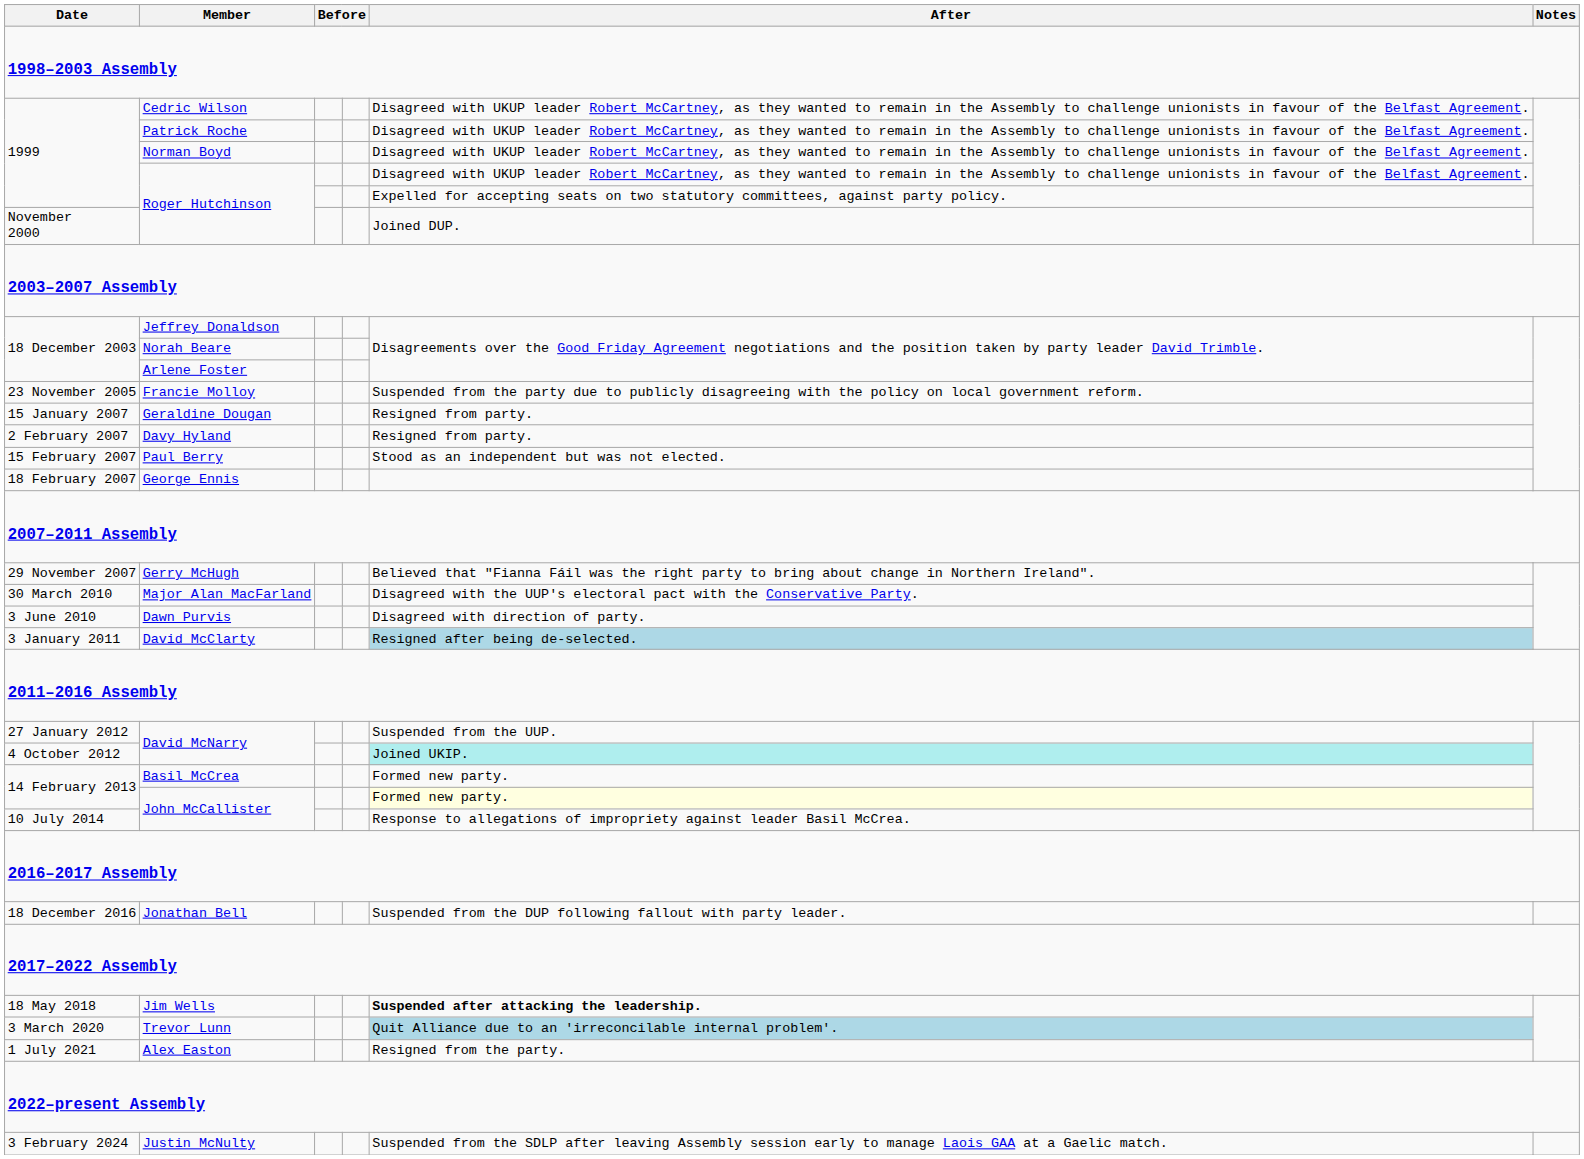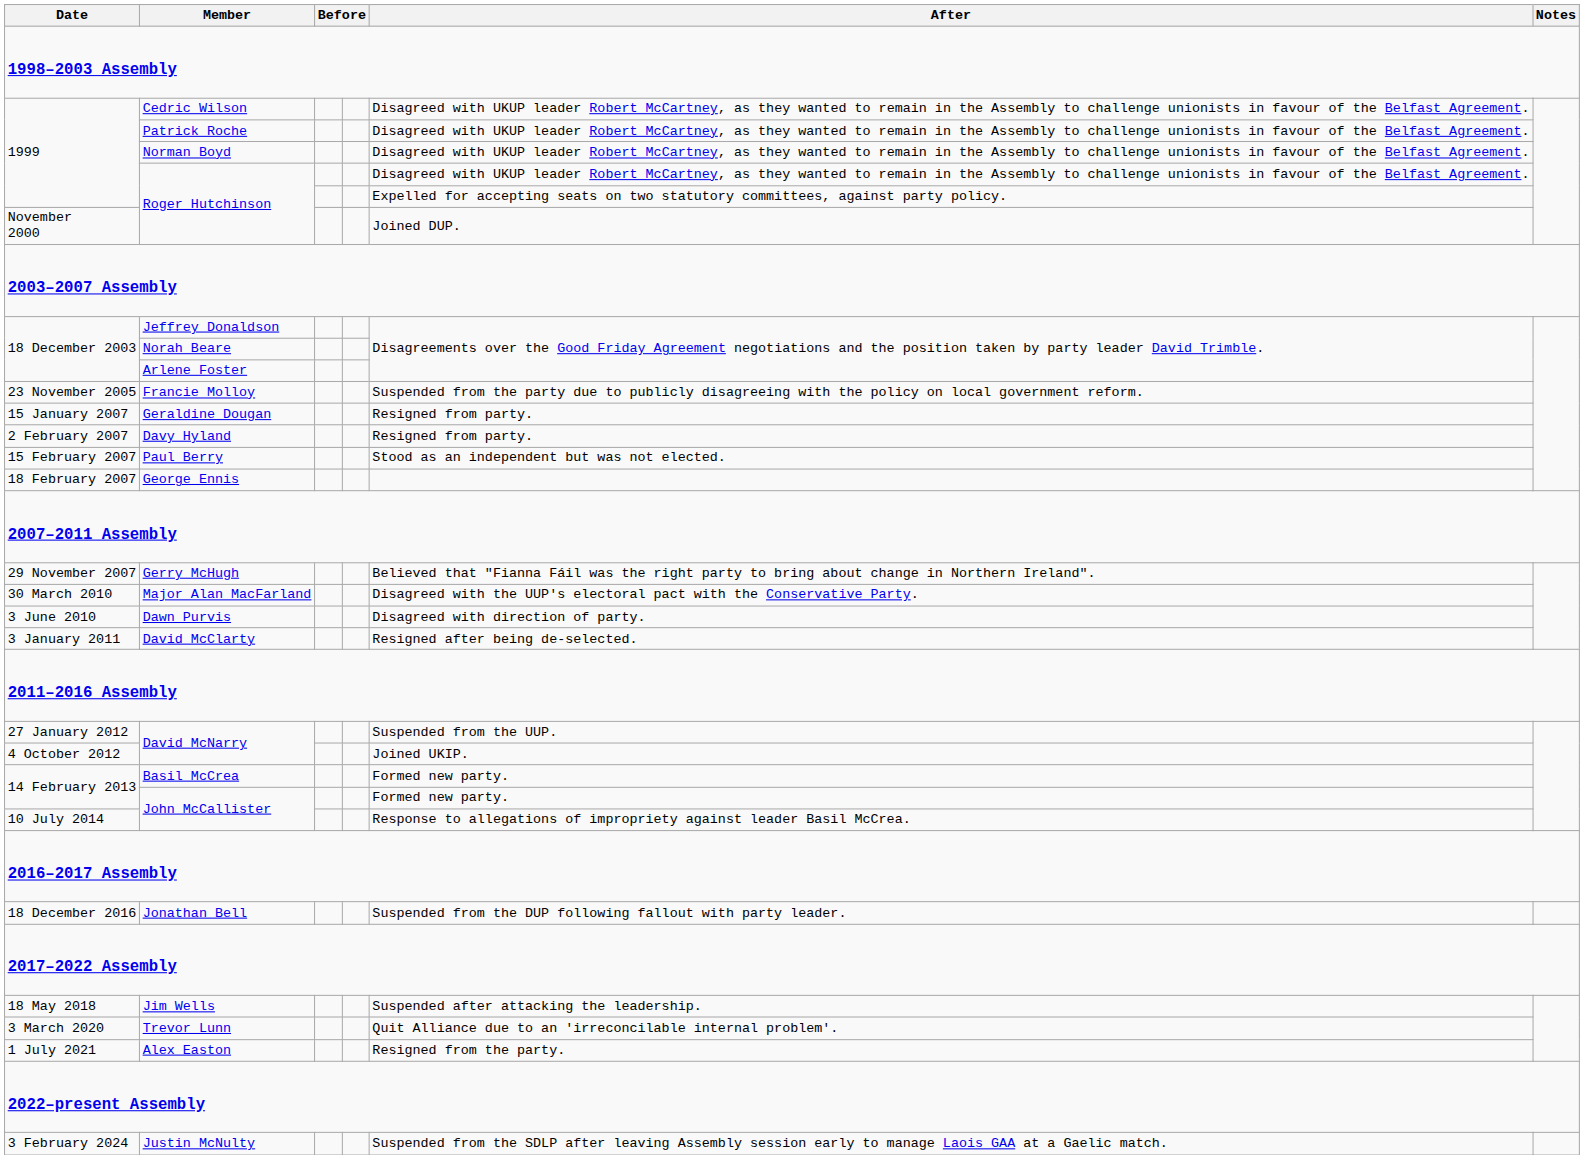David McClarty | column 5: lightblue background -> no background
4 October 2012 / David McNarry | column 5: paleturquoise background -> no background
14 February 2013 / John McCallister | column 5: lightyellow background -> no background
Jim Wells | column 5: bold -> normal
Trevor Lunn | column 5: lightblue background -> no background
